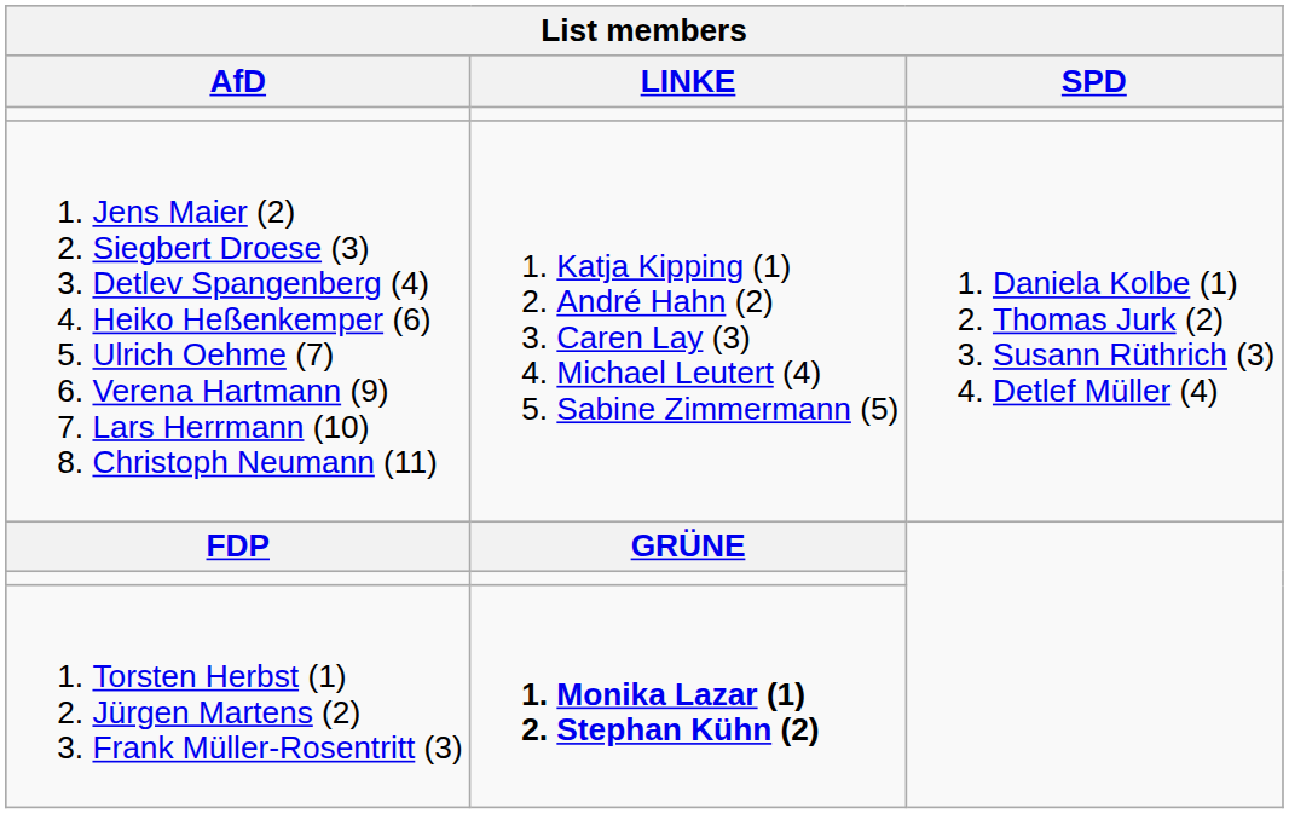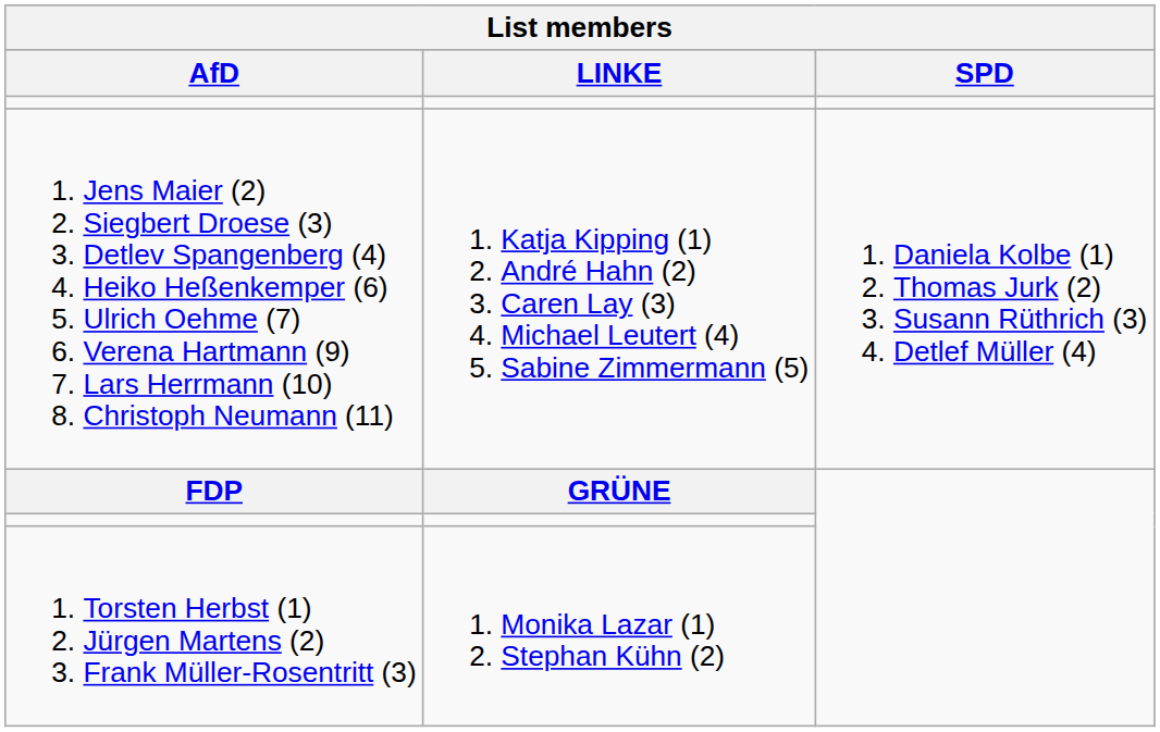row 7 | LINKE: bold -> normal
